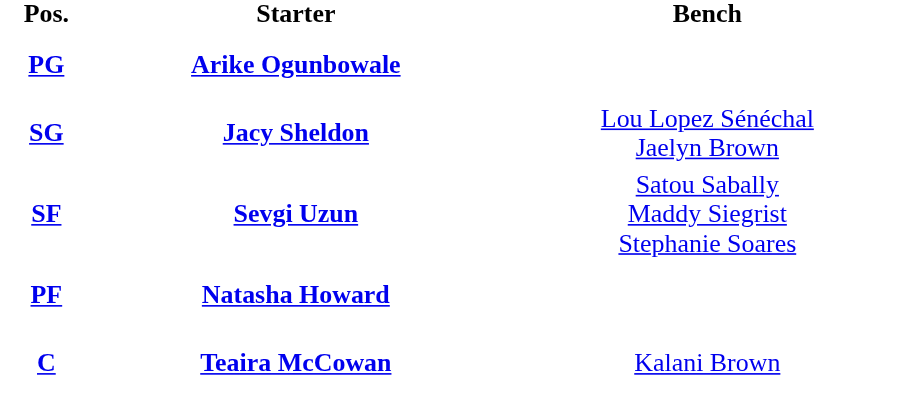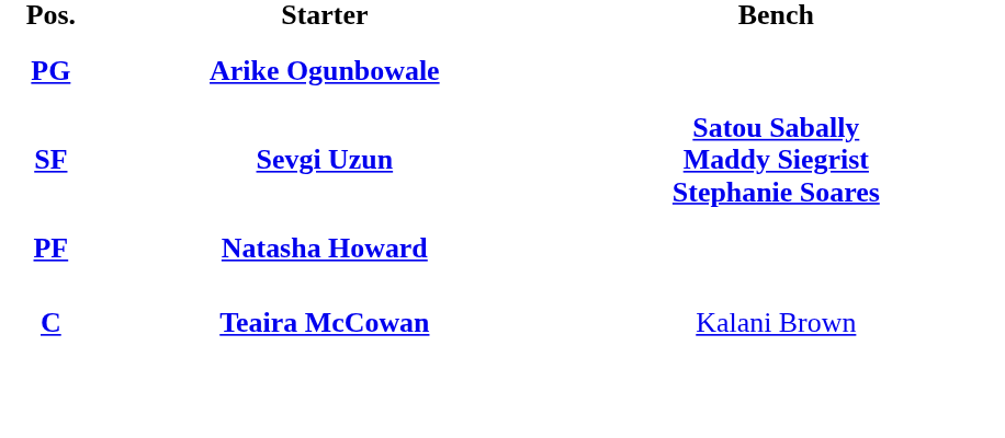- row: SG | Jacy Sheldon | Lou Lopez Sénéchal Jaelyn Brown
SF | Bench: normal -> bold
